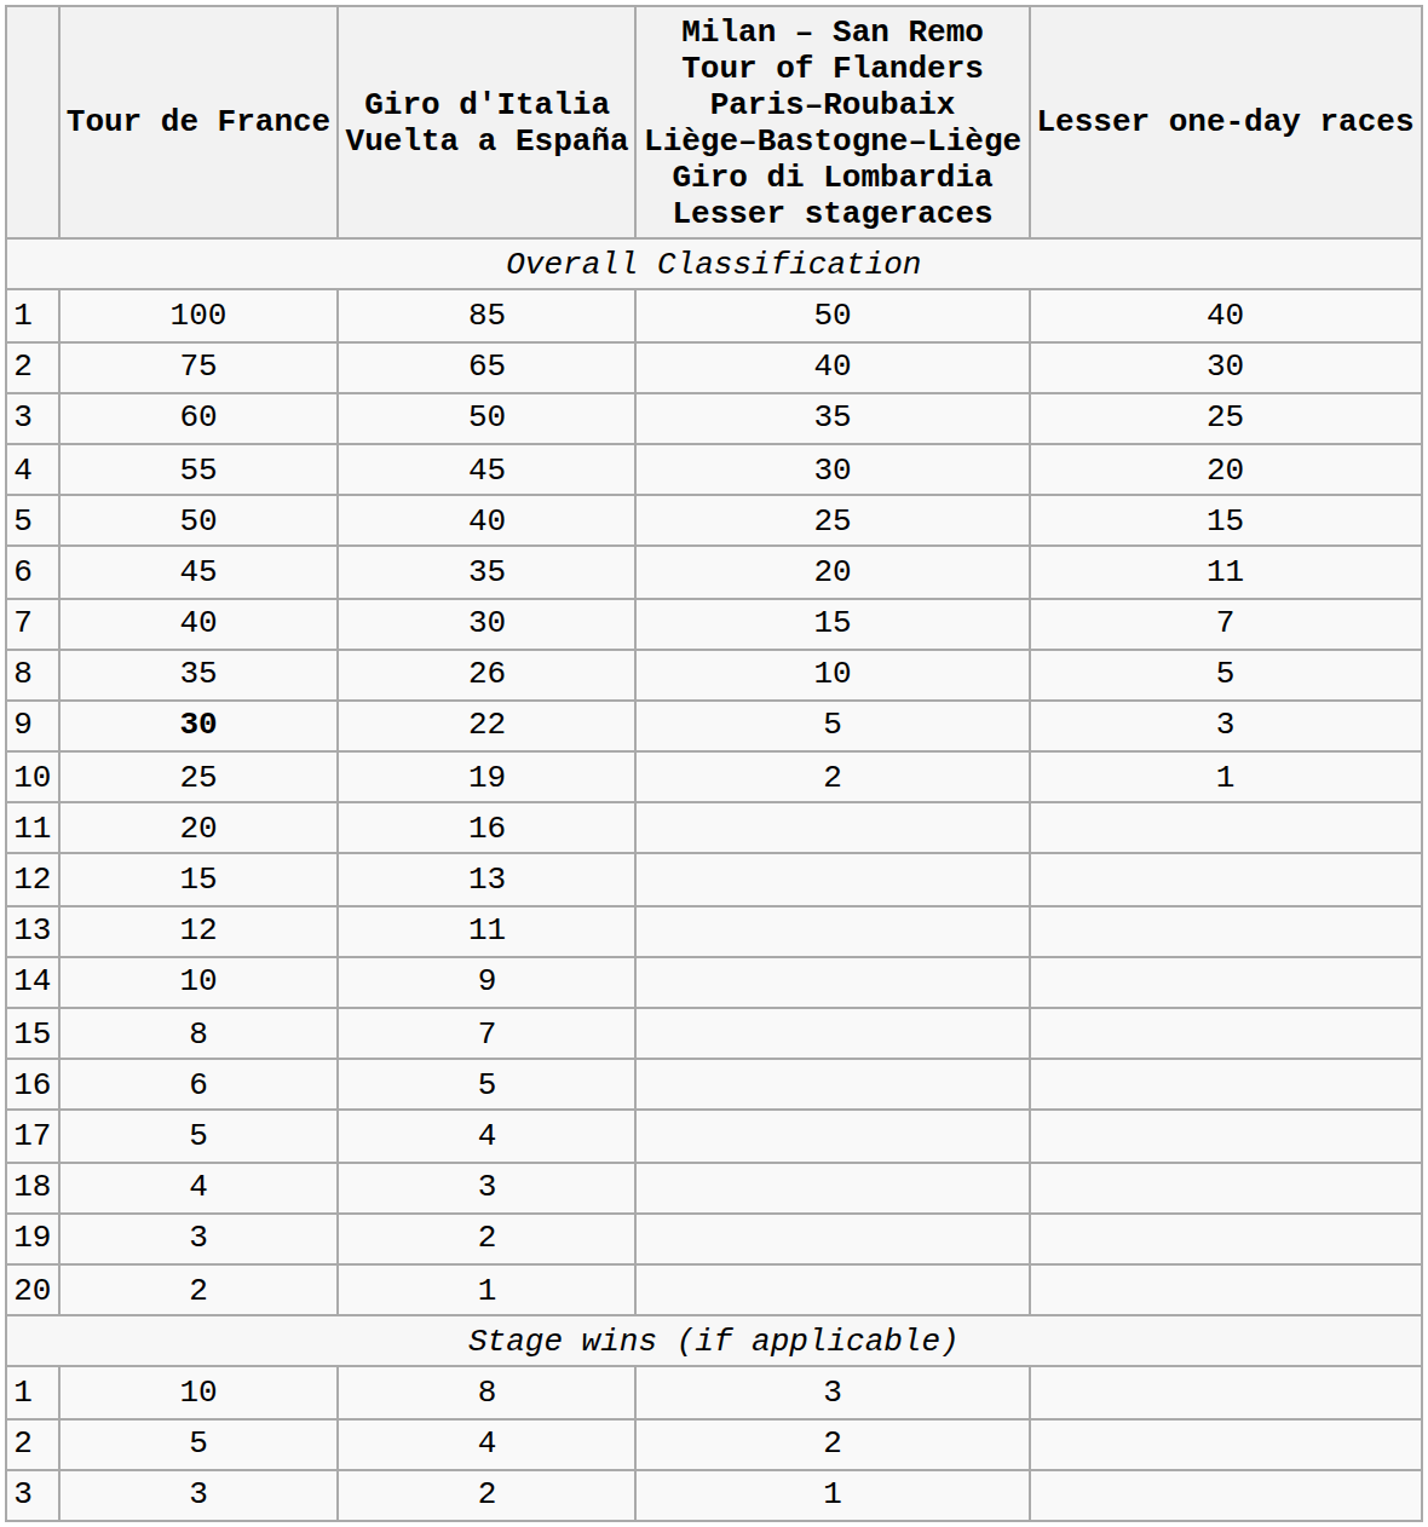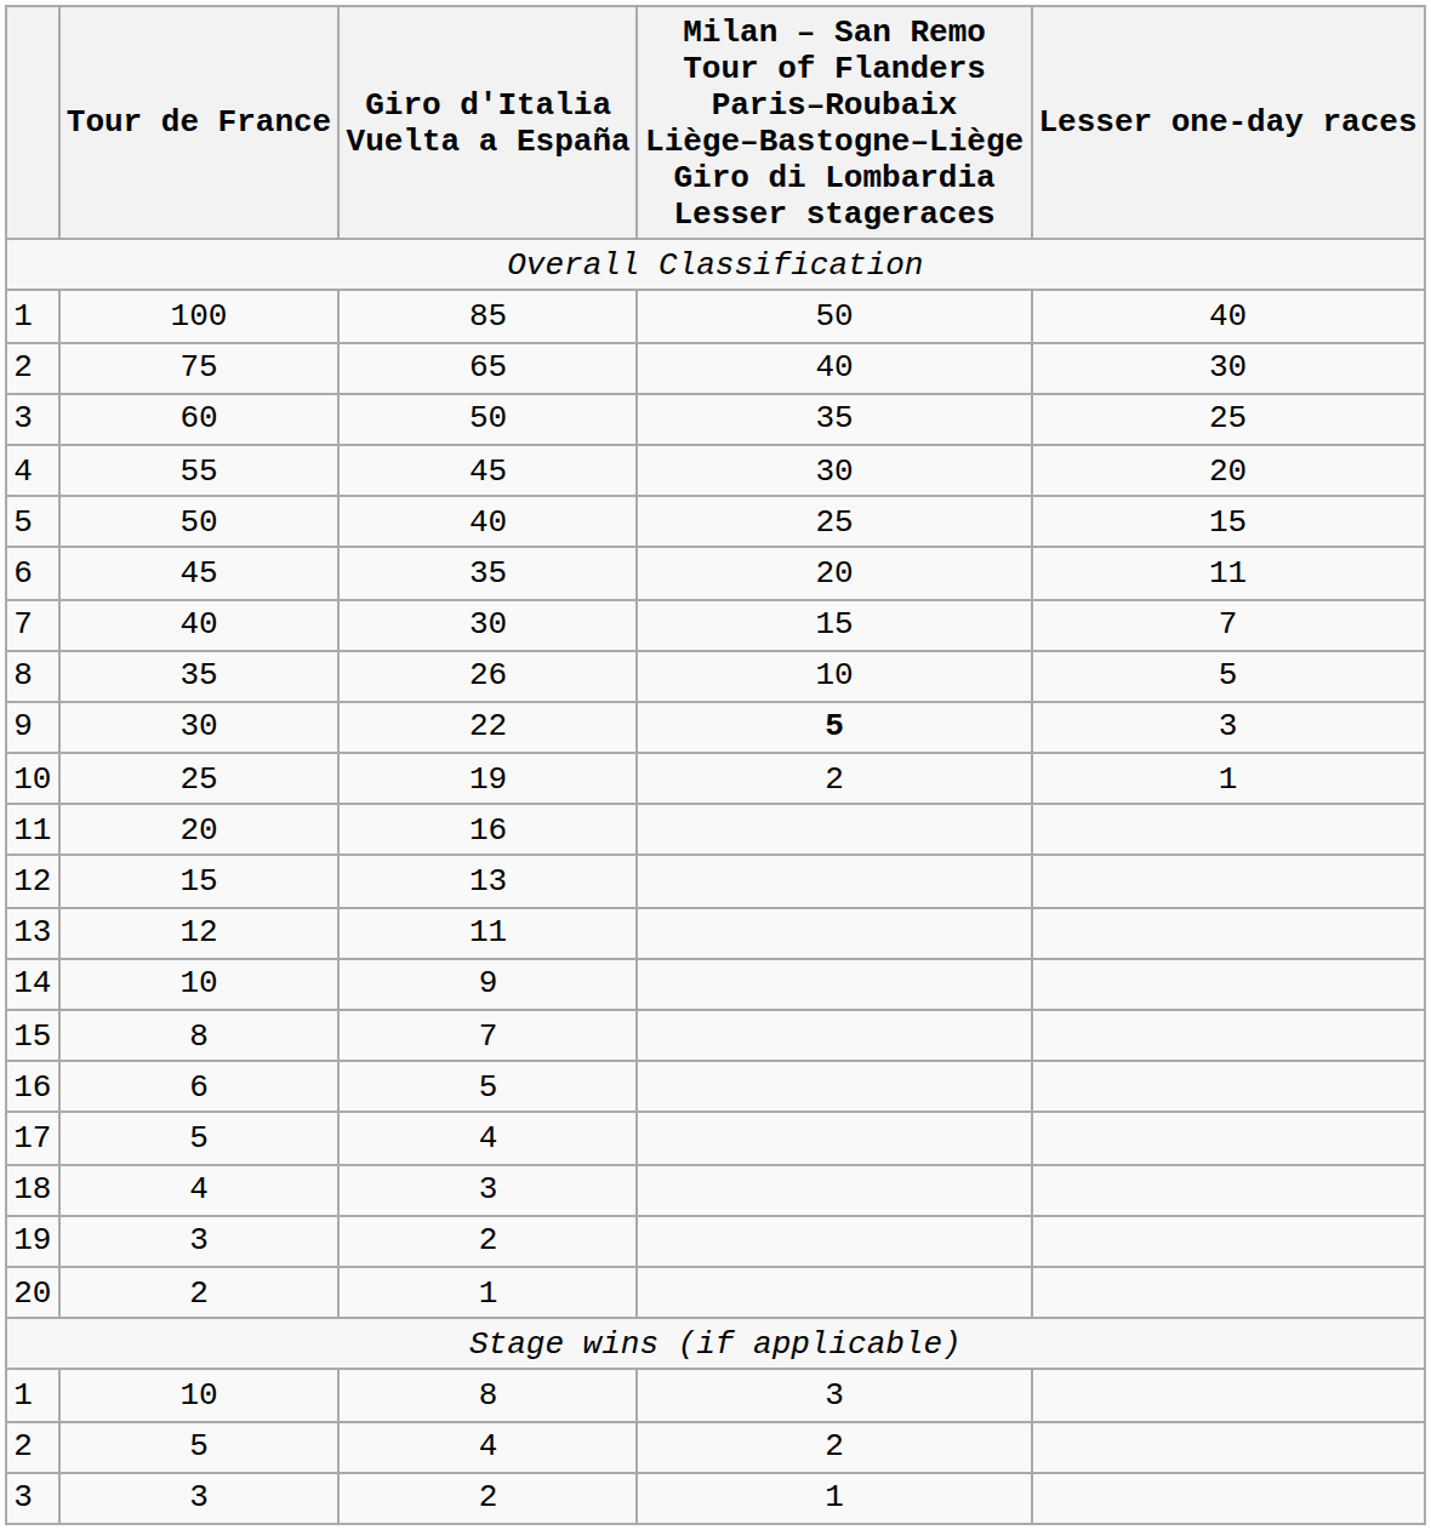22 | Tour de France: bold -> normal
22 | column 4: normal -> bold
